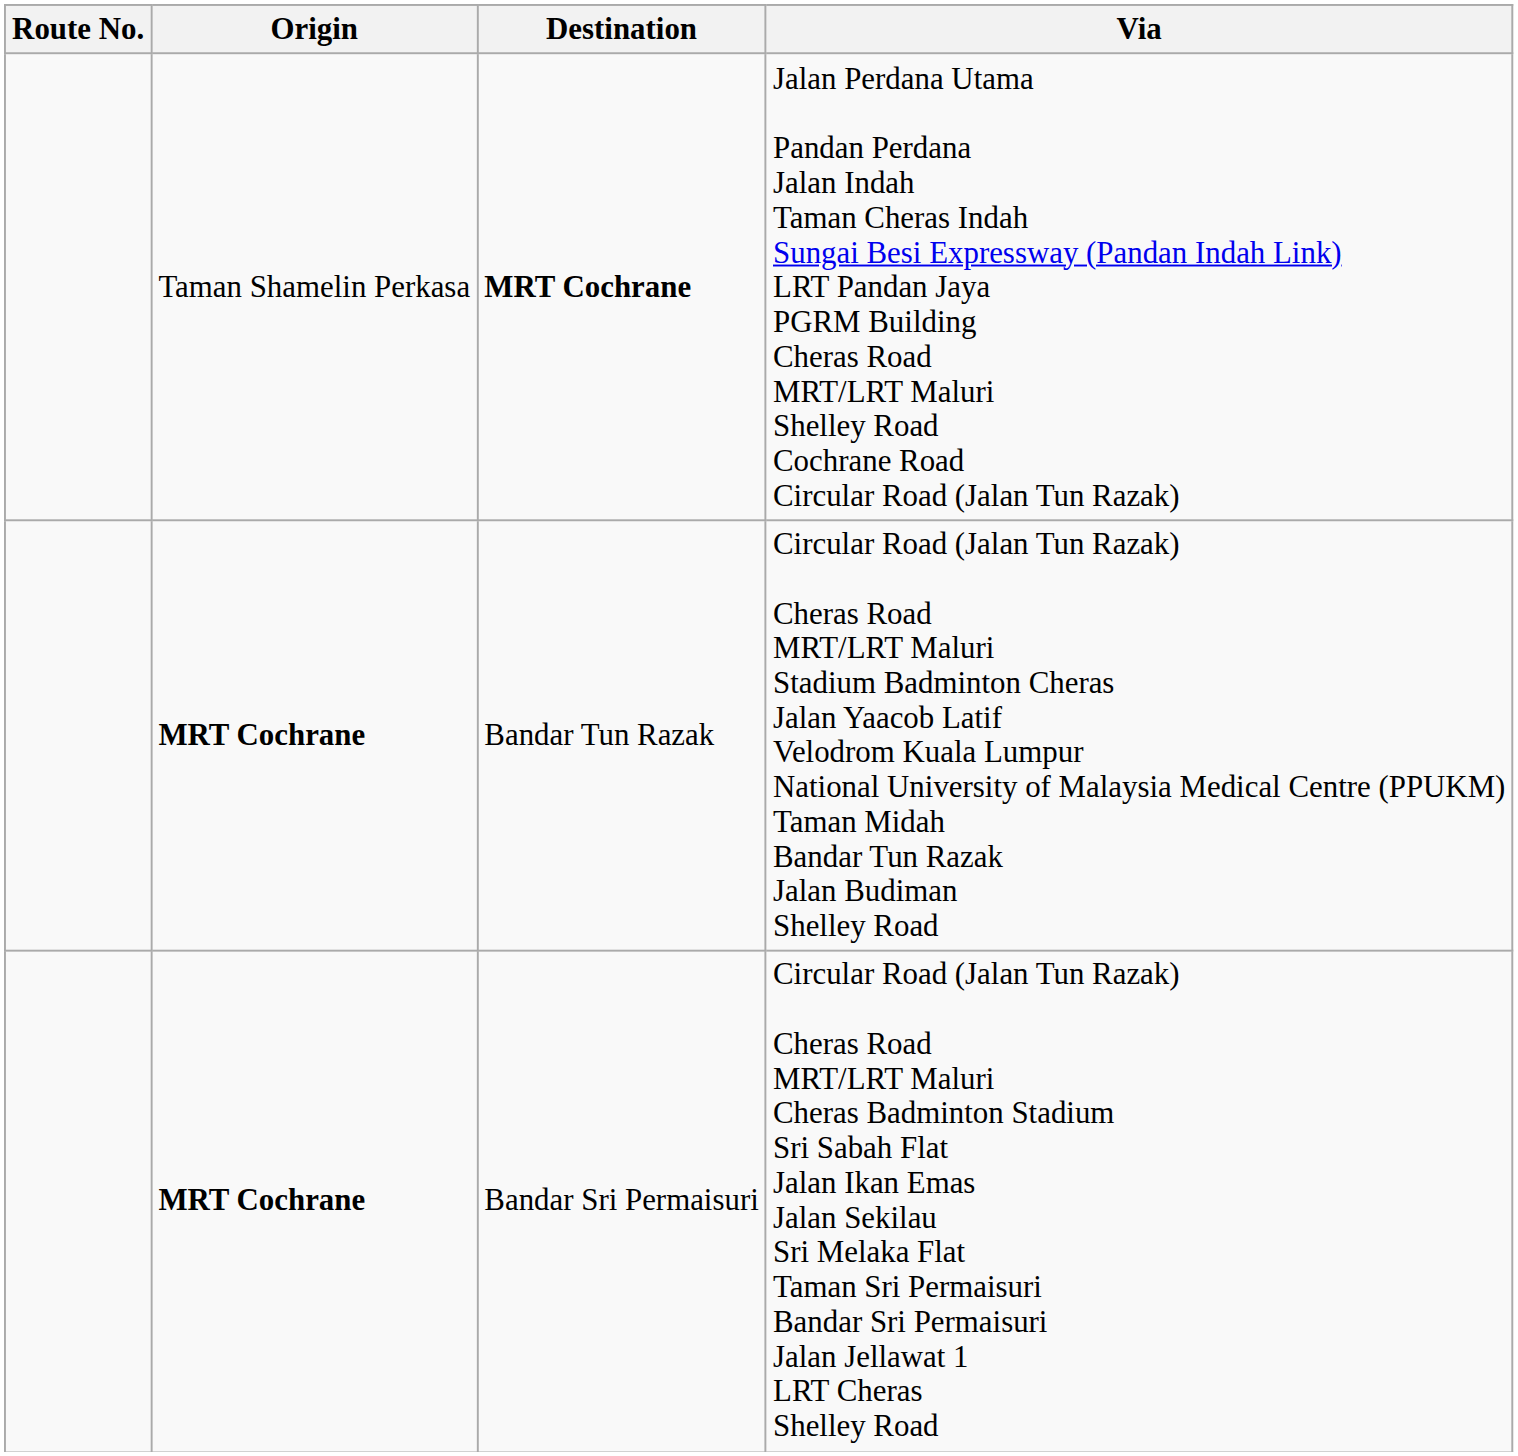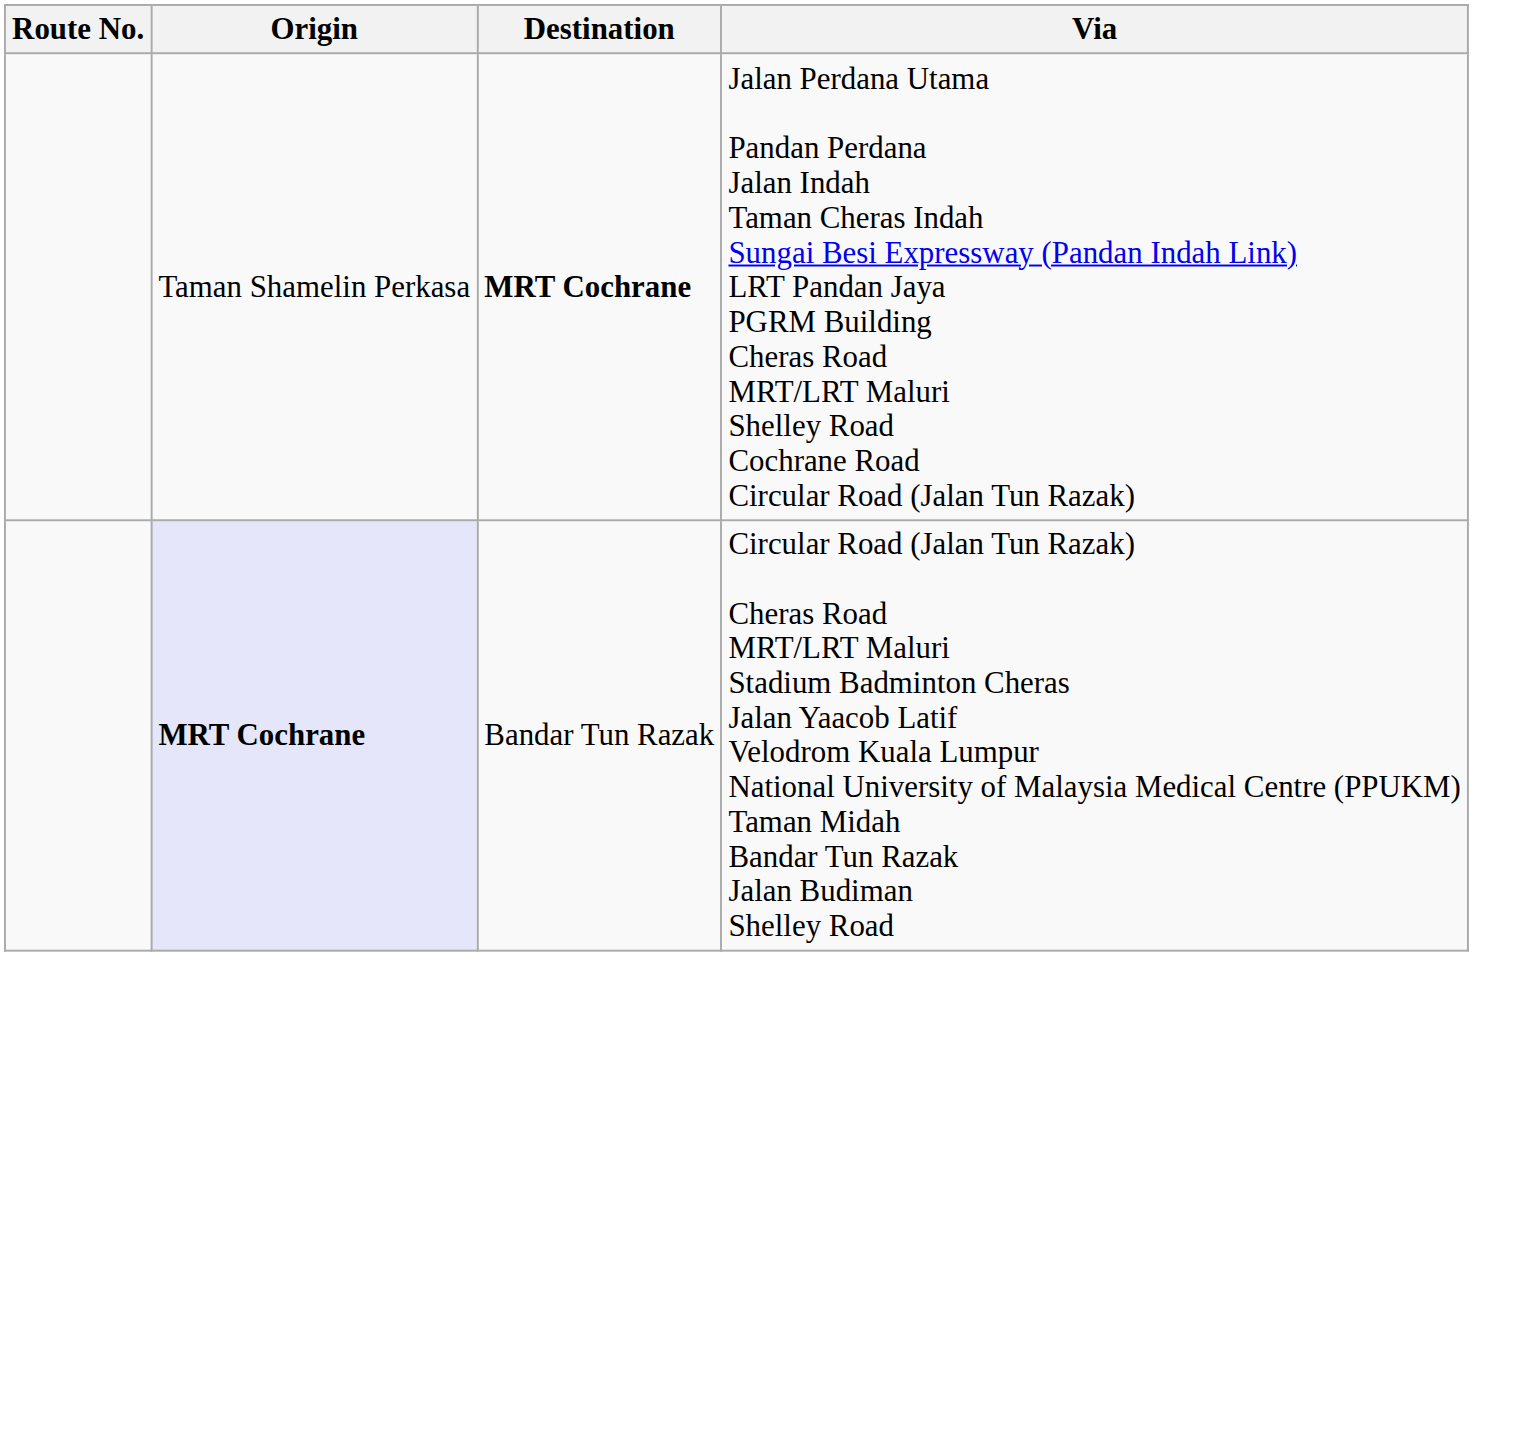Bandar Tun Razak | Origin: no background -> lavender background
- row: MRT Cochrane | Bandar Sri Permaisuri | Circular Road (Jalan Tun Razak) Cheras Road MRT/LRT Maluri Cheras Badminton Stadium Sri Sabah Flat Jalan Ikan Emas Jalan Sekilau Sri Melaka Flat Taman Sri Permaisuri Bandar Sri Permaisuri Jalan Jellawat 1 LRT Cheras Shelley Road
